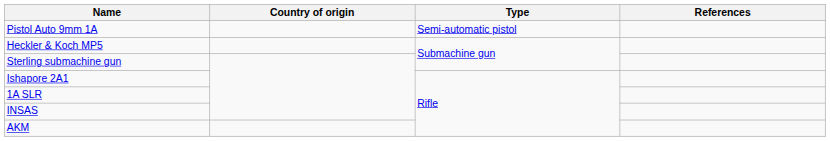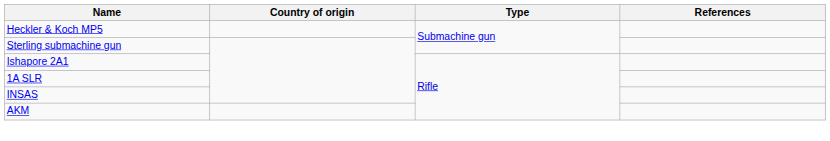- row: Pistol Auto 9mm 1A | Semi-automatic pistol
